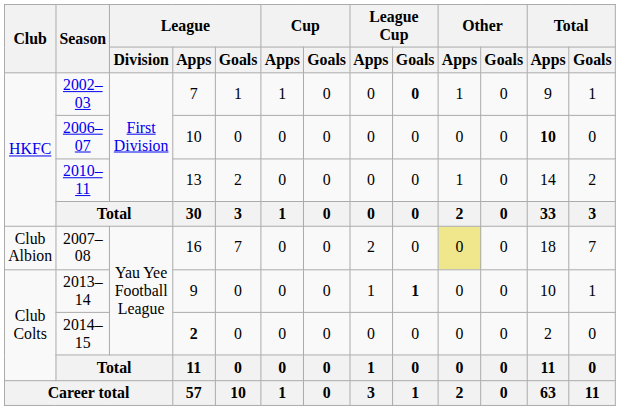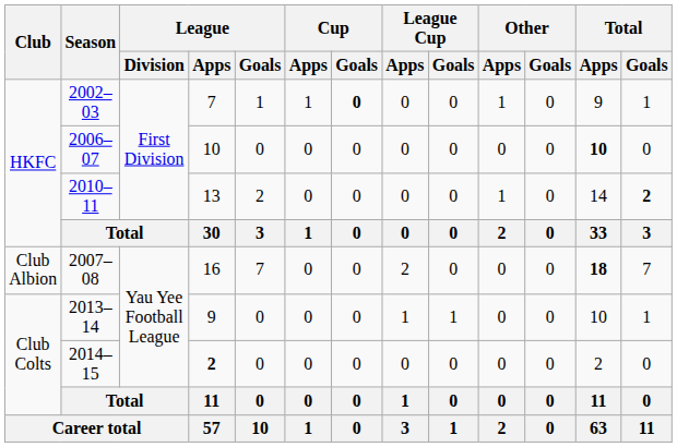2002–03 | Cup / Goals: normal -> bold
2002–03 | League Cup / Goals: bold -> normal
2010–11 | Total / Goals: normal -> bold
2007–08 | Other / Apps: khaki background -> no background
2007–08 | Total / Apps: normal -> bold
2013–14 | League Cup / Goals: bold -> normal
